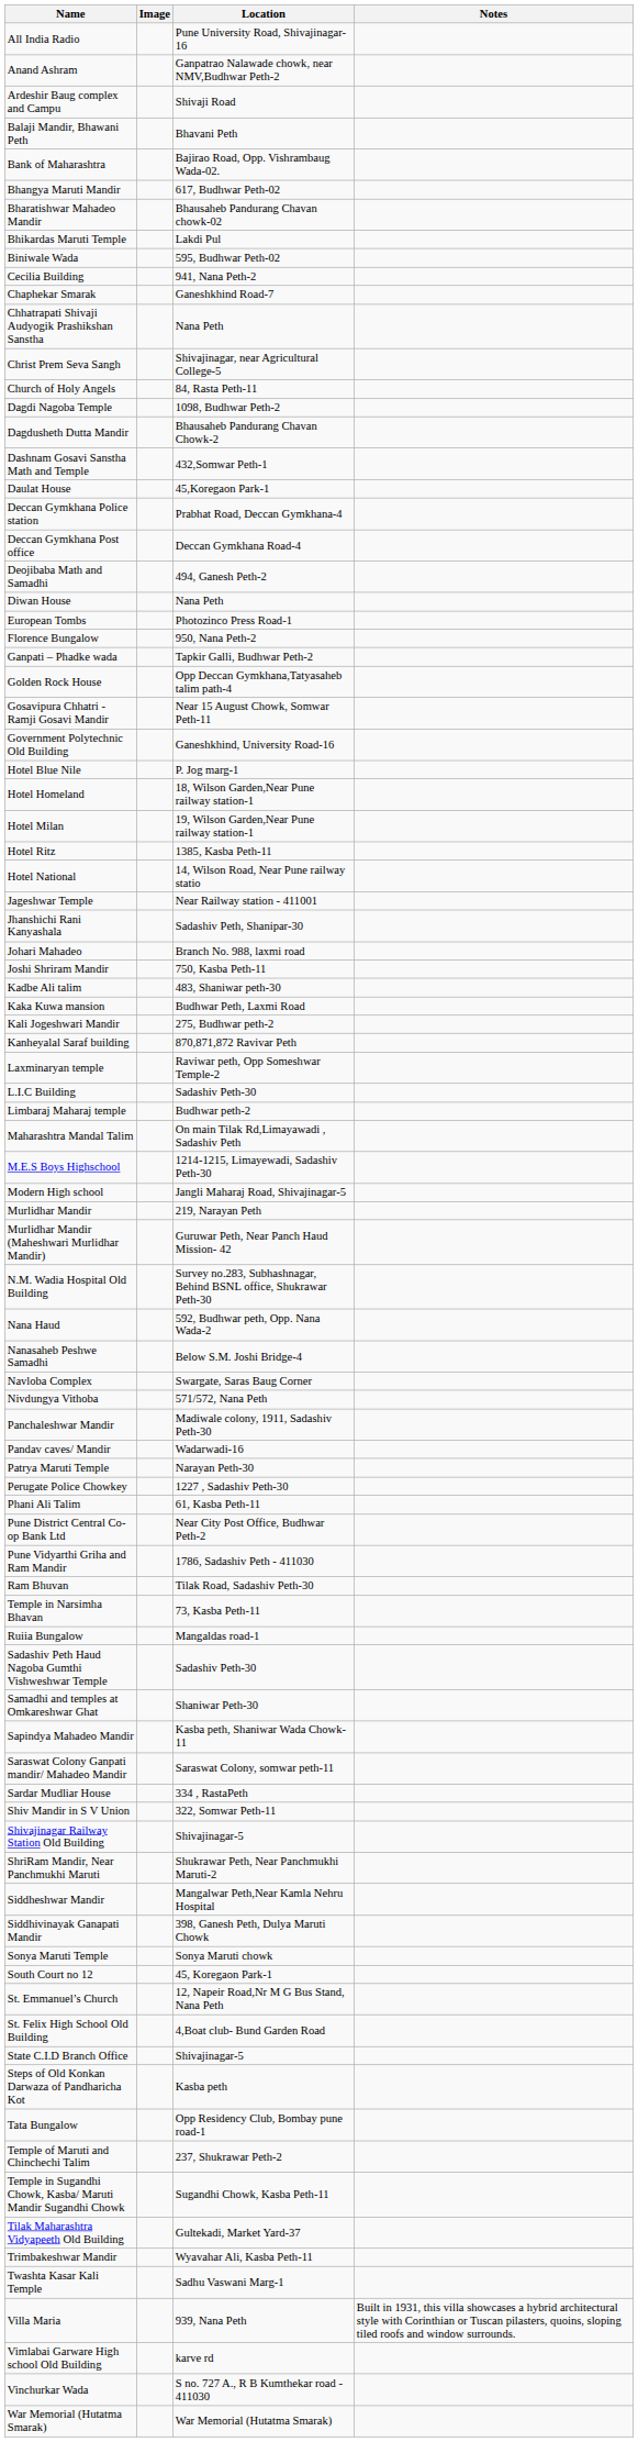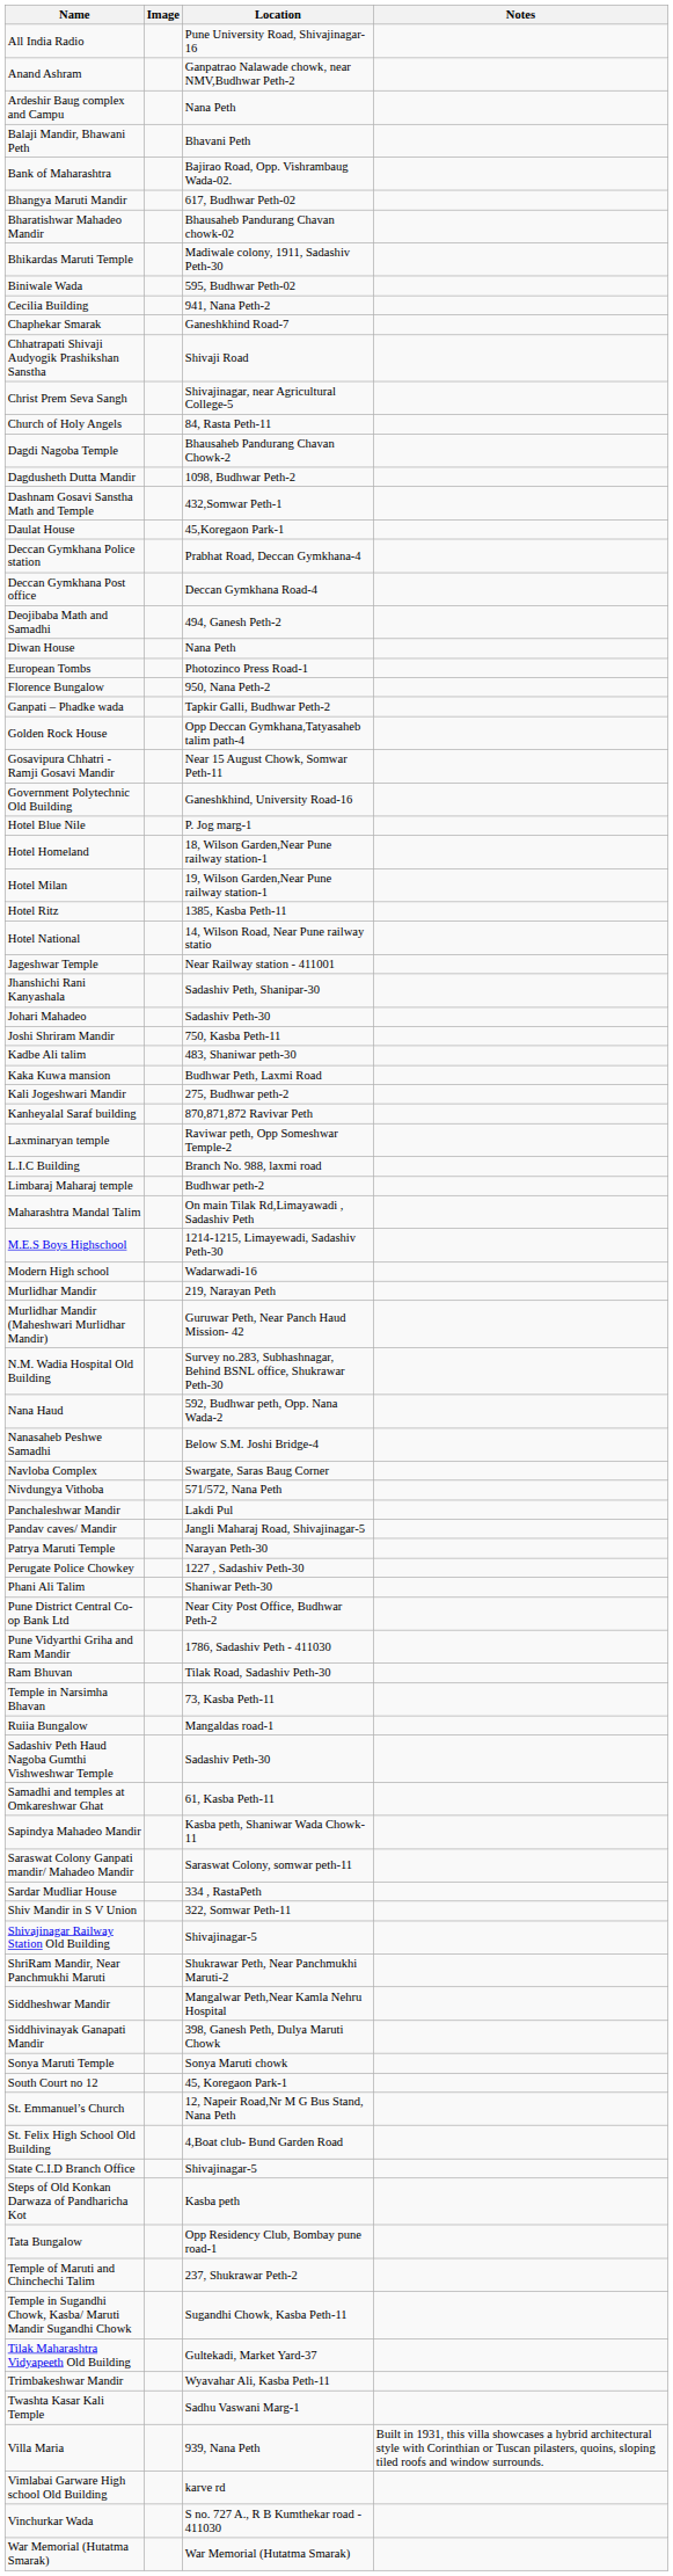Ardeshir Baug complex and Campu | Location: Shivaji Road -> Nana Peth
Bhikardas Maruti Temple | Location: Lakdi Pul -> Madiwale colony, 1911, Sadashiv Peth-30
Chhatrapati Shivaji Audyogik Prashikshan Sanstha | Location: Nana Peth -> Shivaji Road
Dagdi Nagoba Temple | Location: 1098, Budhwar Peth-2 -> Bhausaheb Pandurang Chavan Chowk-2
Dagdusheth Dutta Mandir | Location: Bhausaheb Pandurang Chavan Chowk-2 -> 1098, Budhwar Peth-2
Johari Mahadeo | Location: Branch No. 988, laxmi road -> Sadashiv Peth-30
L.I.C Building | Location: Sadashiv Peth-30 -> Branch No. 988, laxmi road
Modern High school | Location: Jangli Maharaj Road, Shivajinagar-5 -> Wadarwadi-16
Panchaleshwar Mandir | Location: Madiwale colony, 1911, Sadashiv Peth-30 -> Lakdi Pul
Pandav caves/ Mandir | Location: Wadarwadi-16 -> Jangli Maharaj Road, Shivajinagar-5
Phani Ali Talim | Location: 61, Kasba Peth-11 -> Shaniwar Peth-30
Samadhi and temples at Omkareshwar Ghat | Location: Shaniwar Peth-30 -> 61, Kasba Peth-11
